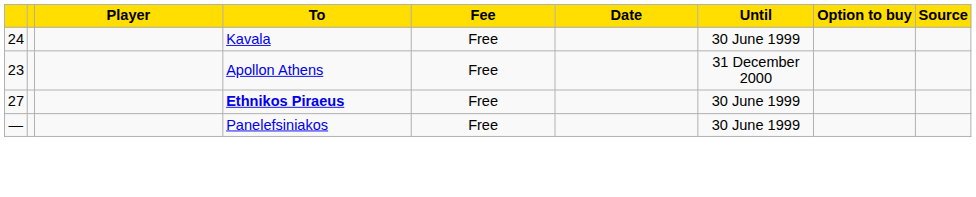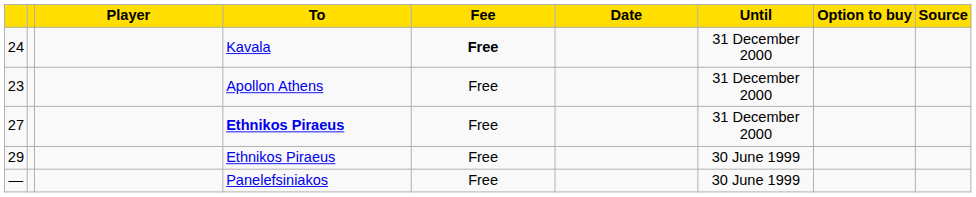24 | Fee: normal -> bold
24 | Until: 30 June 1999 -> 31 December 2000
27 | Until: 30 June 1999 -> 31 December 2000
+ row: 29 | Ethnikos Piraeus | Free | 30 June 1999
